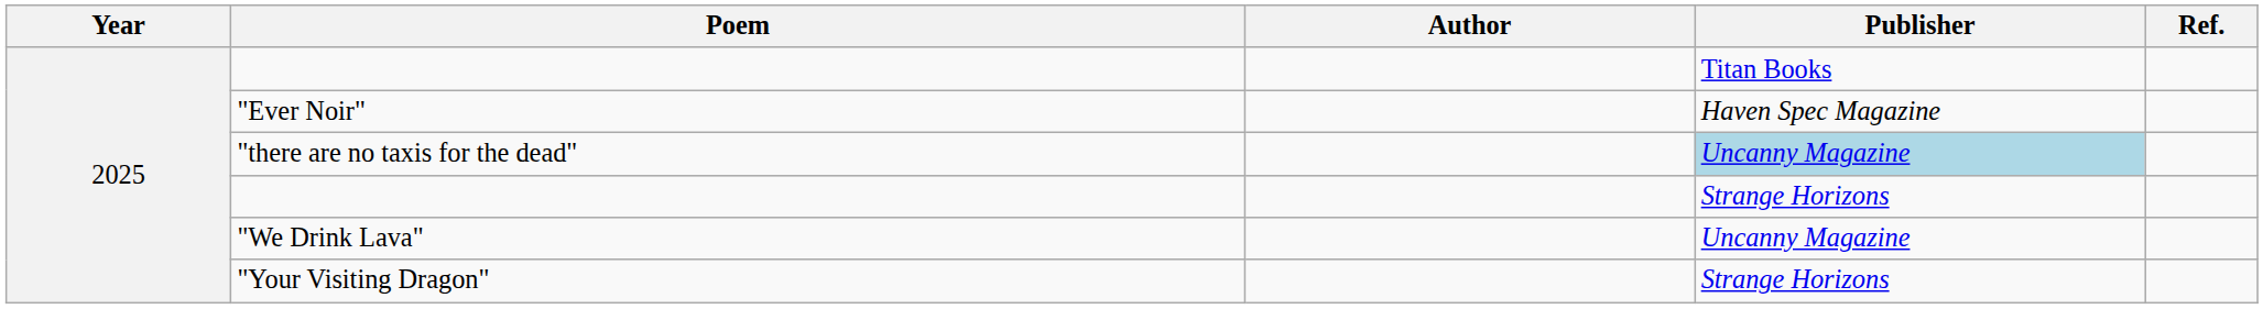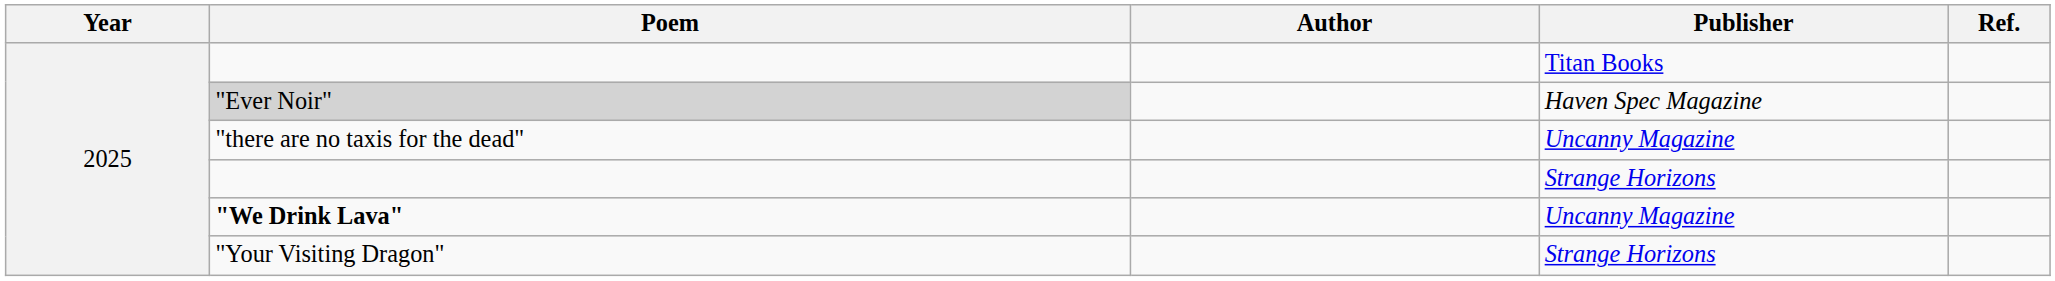"Ever Noir" | Poem: no background -> lightgrey background
"there are no taxis for the dead" | Publisher: lightblue background -> no background
"We Drink Lava" | Poem: normal -> bold
